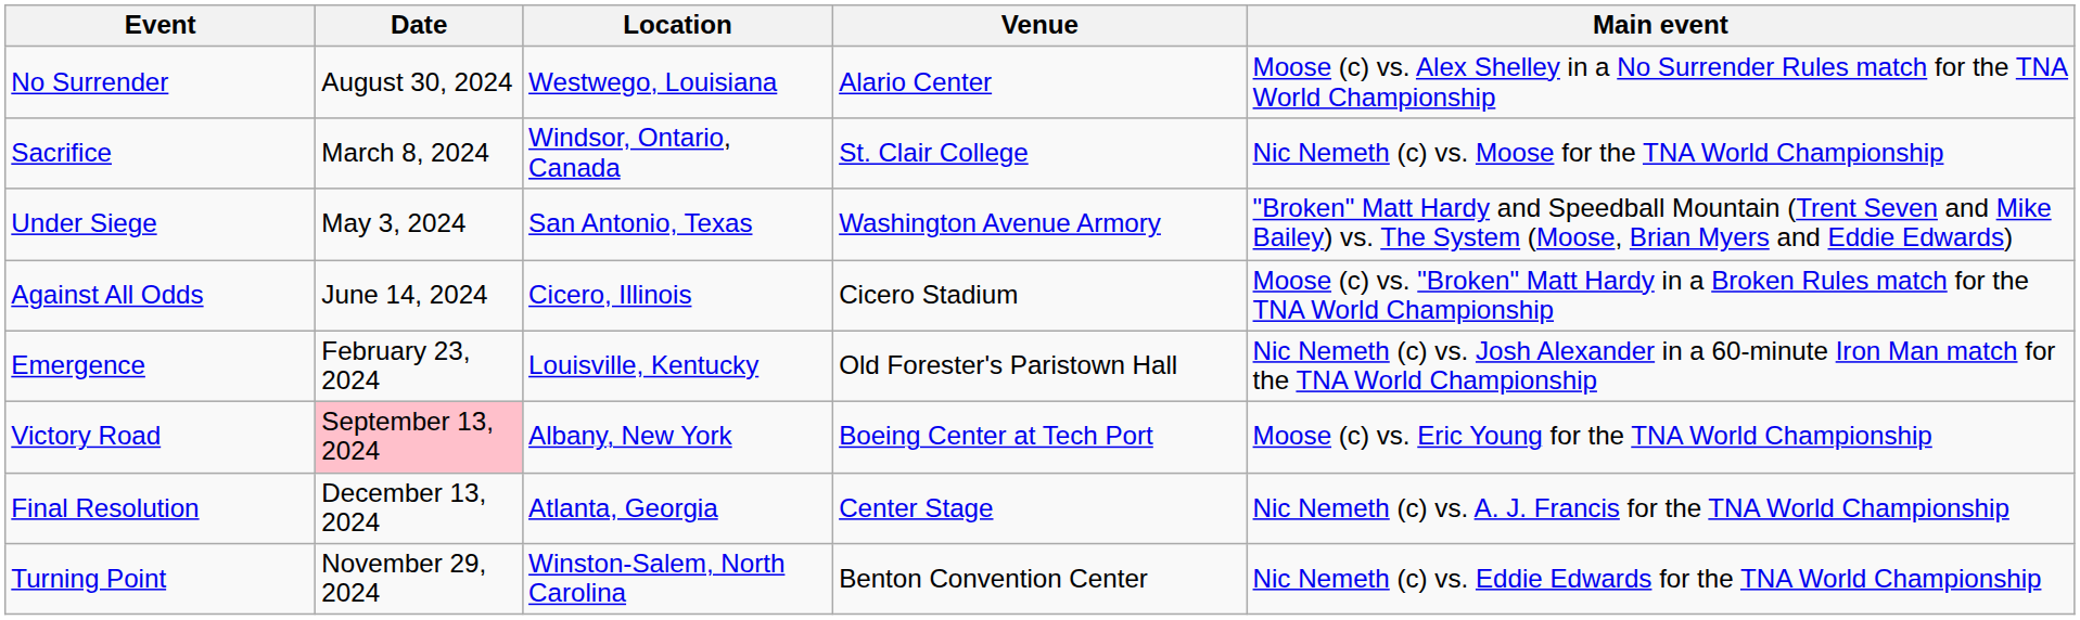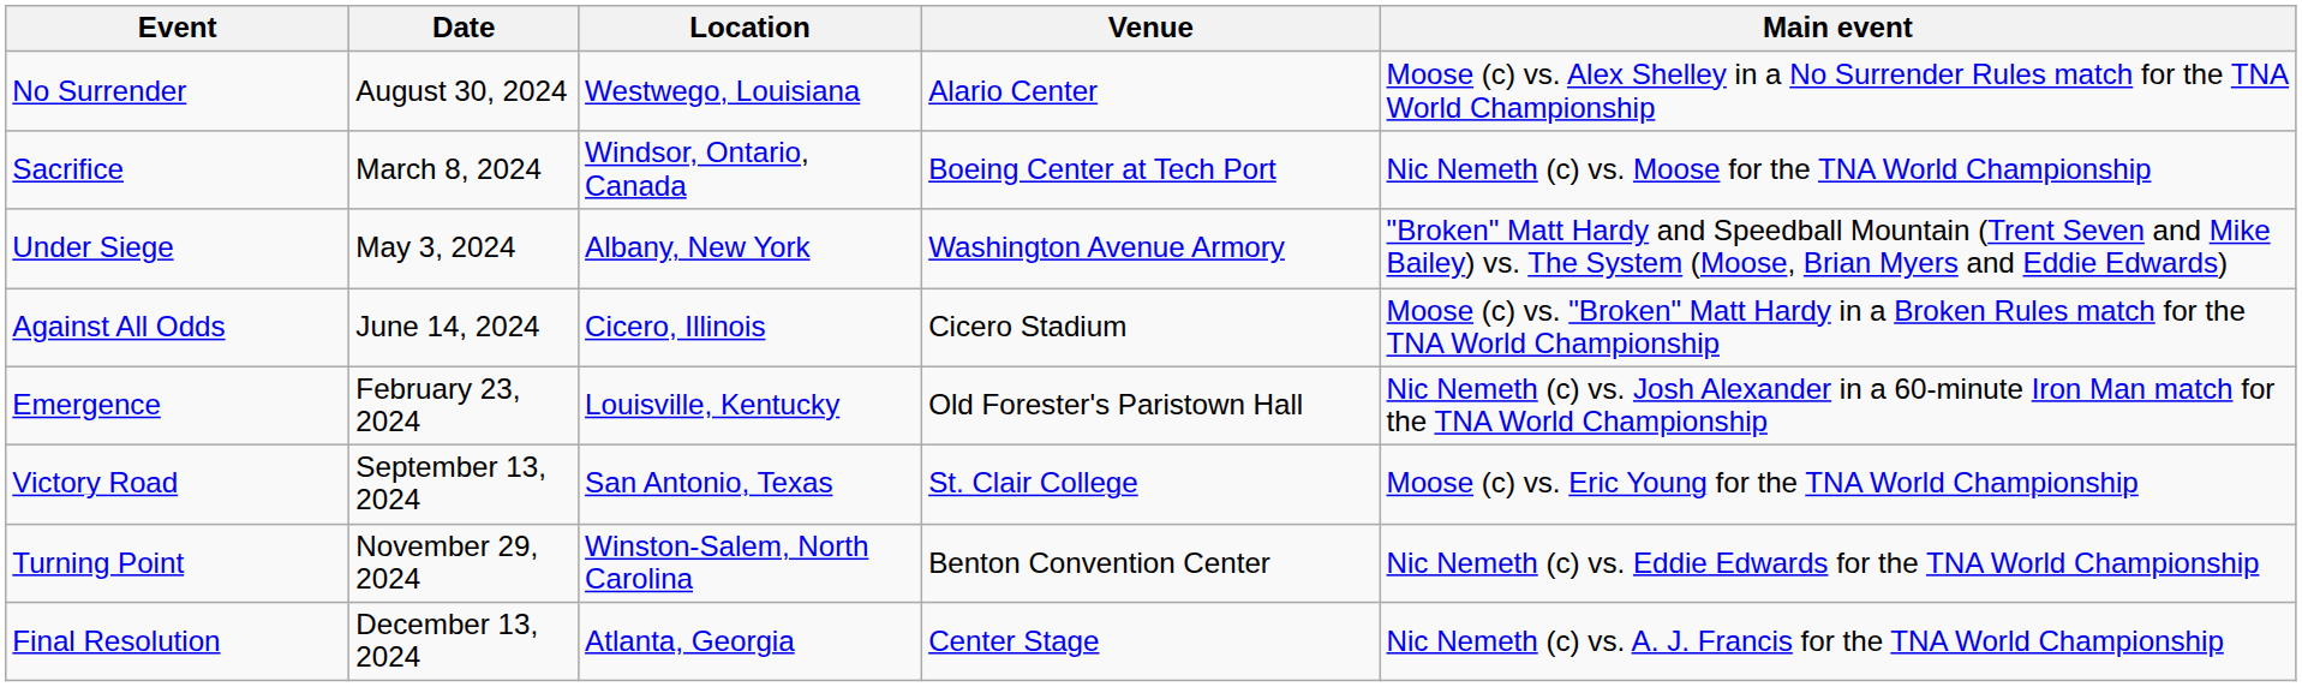Sacrifice | Venue: St. Clair College -> Boeing Center at Tech Port
Under Siege | Location: San Antonio, Texas -> Albany, New York
Victory Road | Date: pink background -> no background
Victory Road | Location: Albany, New York -> San Antonio, Texas
Victory Road | Venue: Boeing Center at Tech Port -> St. Clair College
rows swapped: Turning Point <-> Final Resolution
